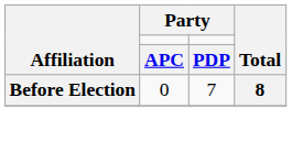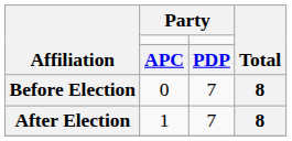+ row: After Election | 1 | 7 | 8
